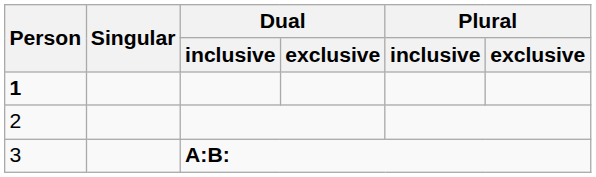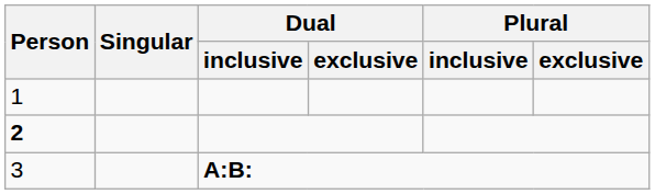1 | Person: bold -> normal
2 | Person: normal -> bold
